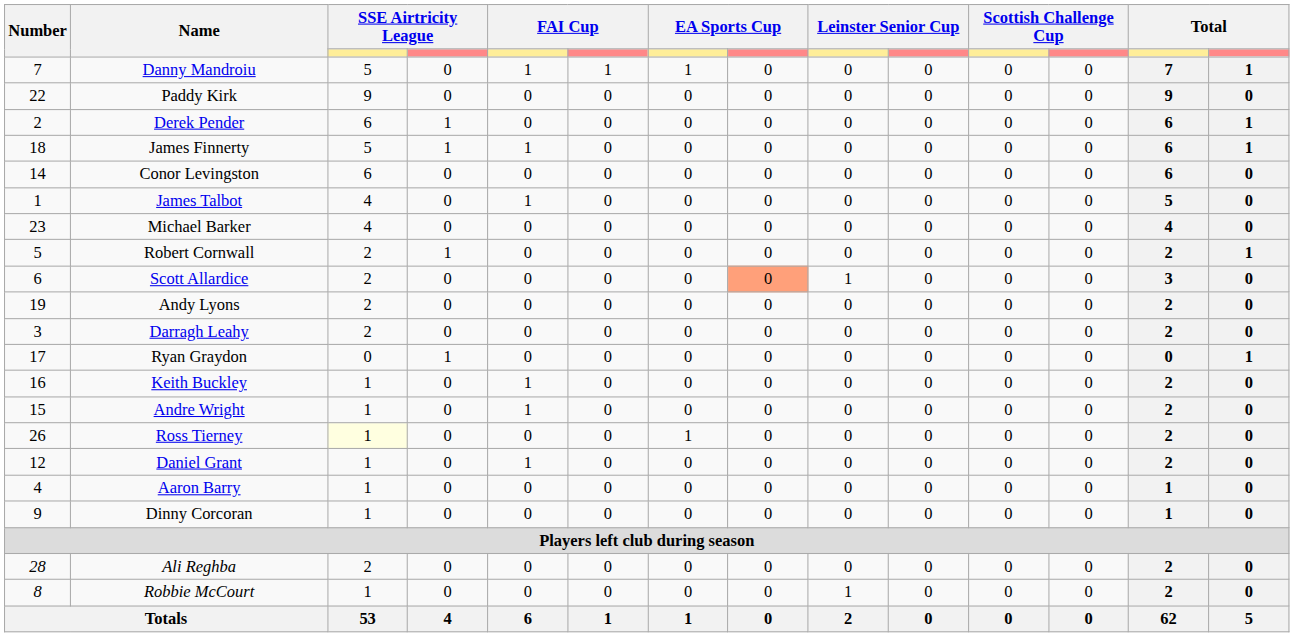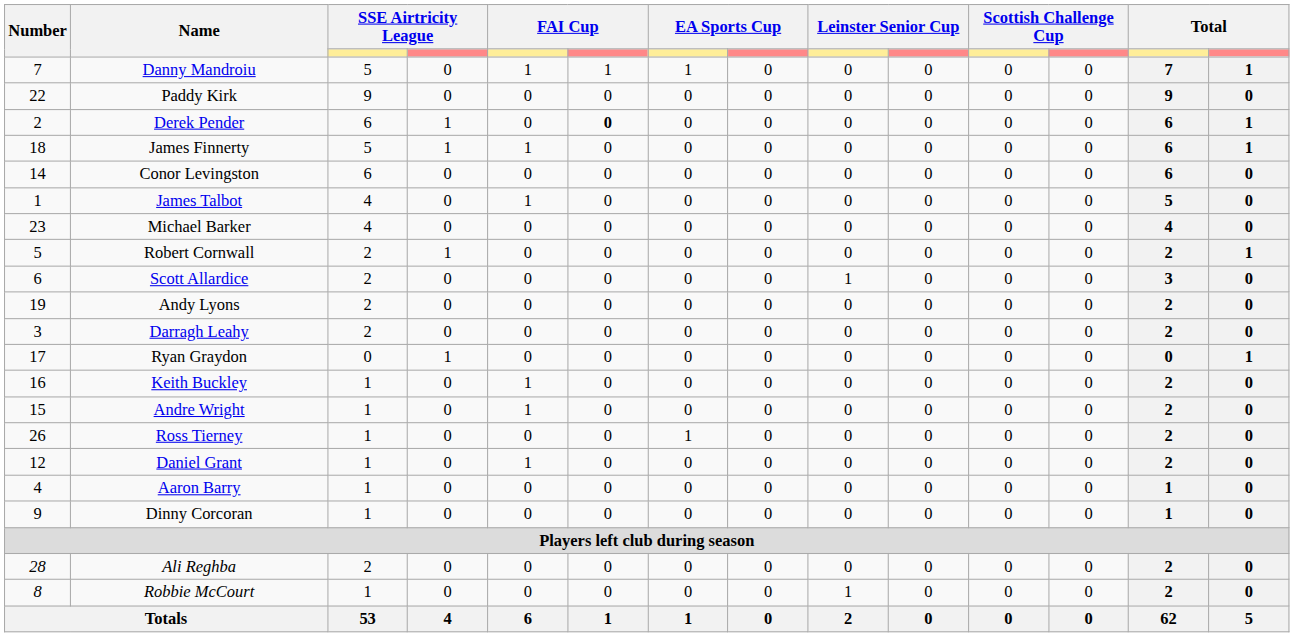Derek Pender | column 6: normal -> bold
Scott Allardice | column 8: lightsalmon background -> no background
Ross Tierney | column 3: lightyellow background -> no background
